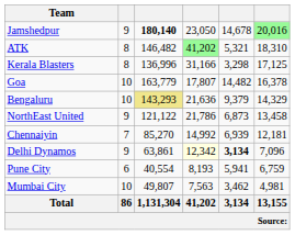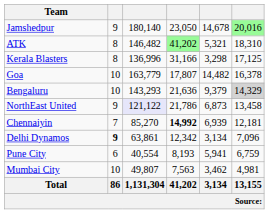Jamshedpur | column 3: bold -> normal
Bengaluru | column 3: khaki background -> no background
Bengaluru | column 6: no background -> lightgrey background
NorthEast United | column 3: no background -> lavender background
Chennaiyin | column 4: normal -> bold
Delhi Dynamos | column 2: normal -> bold
Delhi Dynamos | column 4: lightyellow background -> no background
Delhi Dynamos | column 5: bold -> normal
